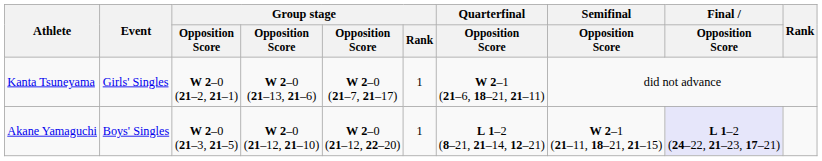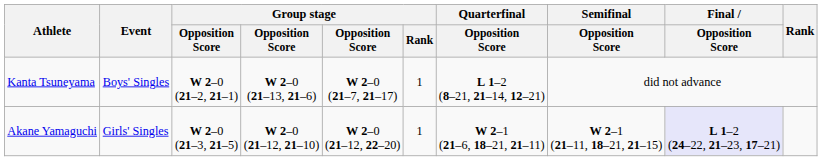Kanta Tsuneyama | Event: Girls' Singles -> Boys' Singles
Kanta Tsuneyama | Quarterfinal / Opposition Score: W 2–1 (21–6, 18–21, 21–11) -> L 1–2 (8–21, 21–14, 12–21)
Akane Yamaguchi | Event: Boys' Singles -> Girls' Singles
Akane Yamaguchi | Quarterfinal / Opposition Score: L 1–2 (8–21, 21–14, 12–21) -> W 2–1 (21–6, 18–21, 21–11)
